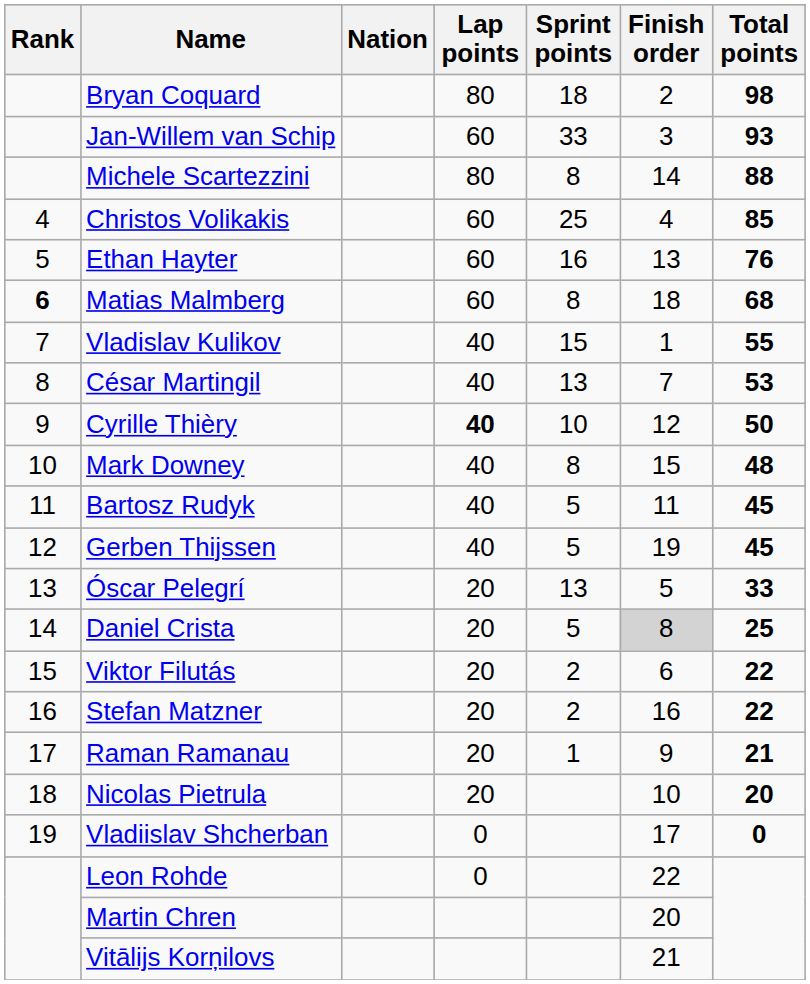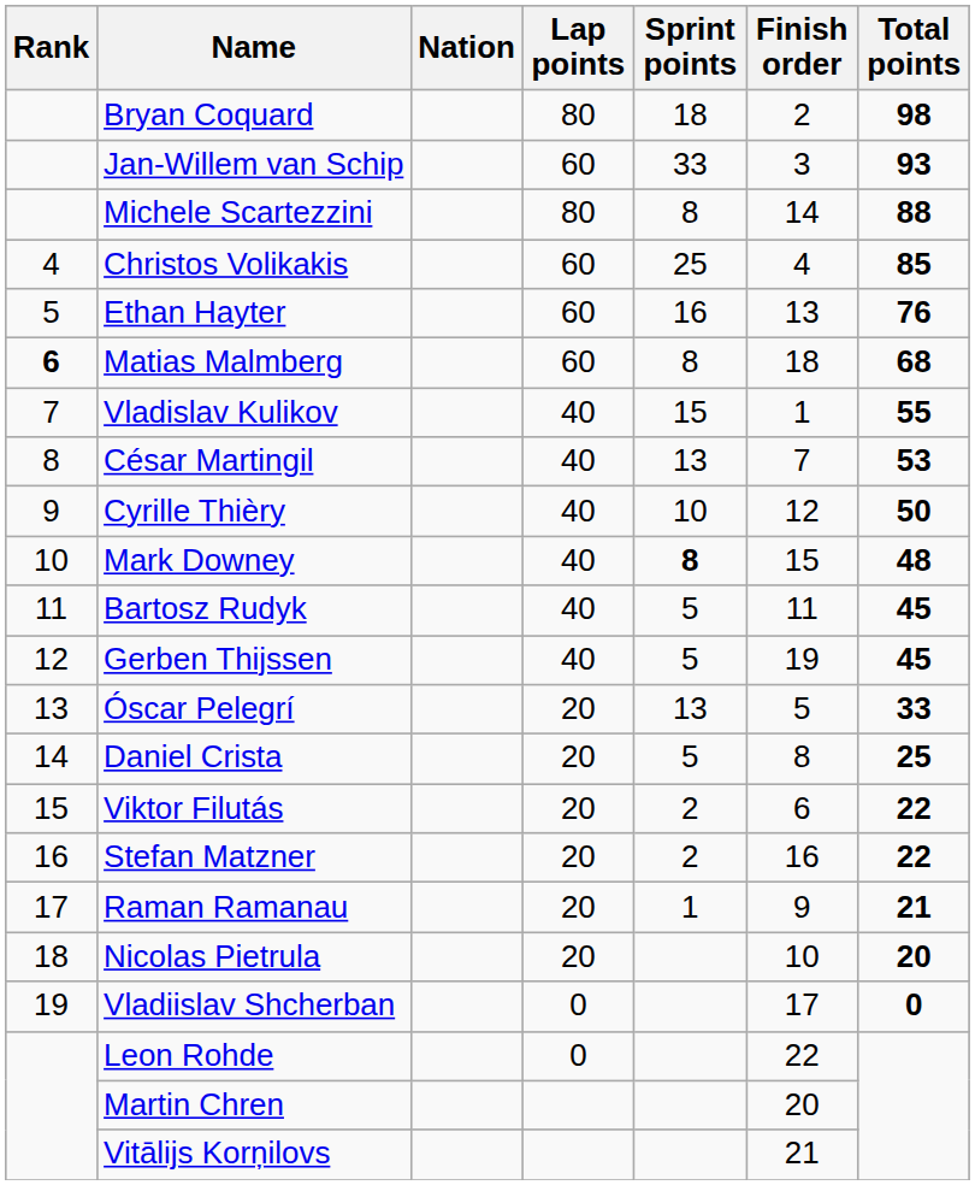Cyrille Thièry | Lap points: bold -> normal
Mark Downey | Sprint points: normal -> bold
Daniel Crista | Finish order: lightgrey background -> no background
